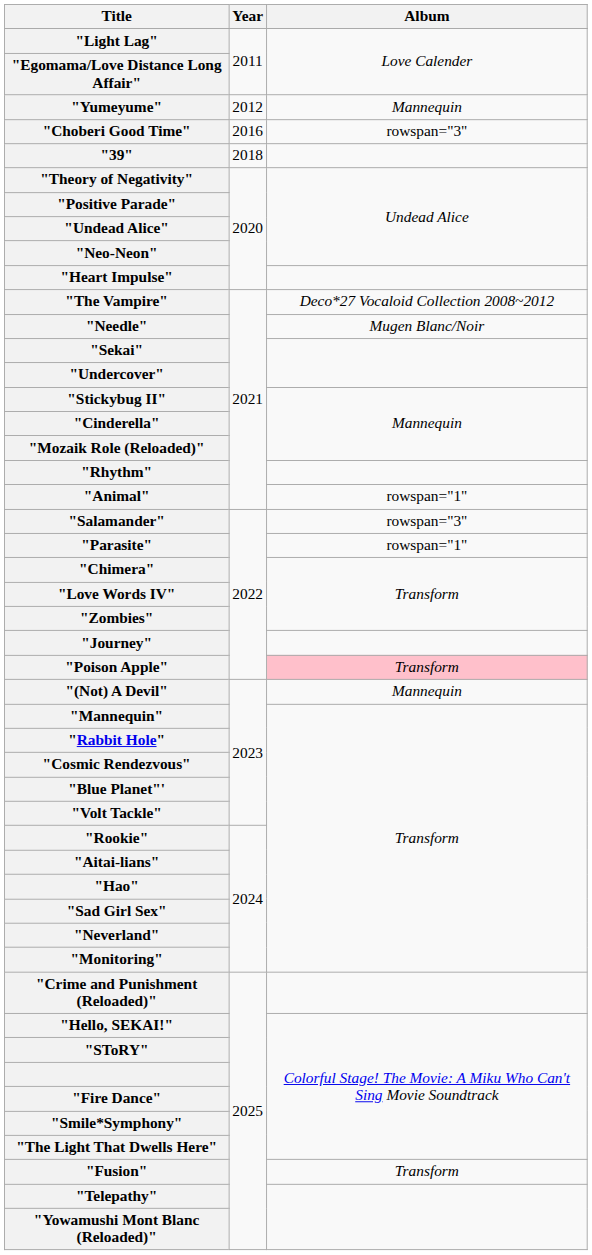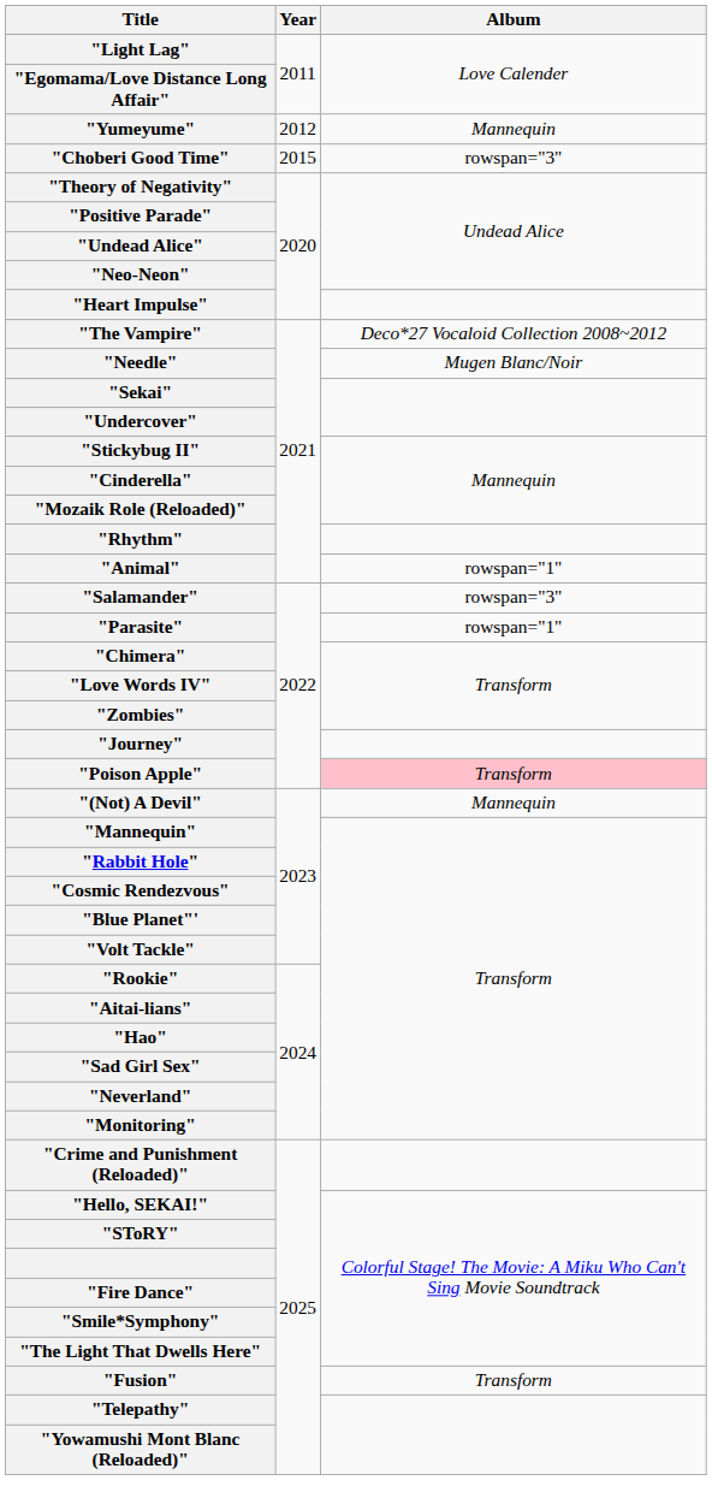"Choberi Good Time" | Year: 2016 -> 2015
- row: "39" | 2018
